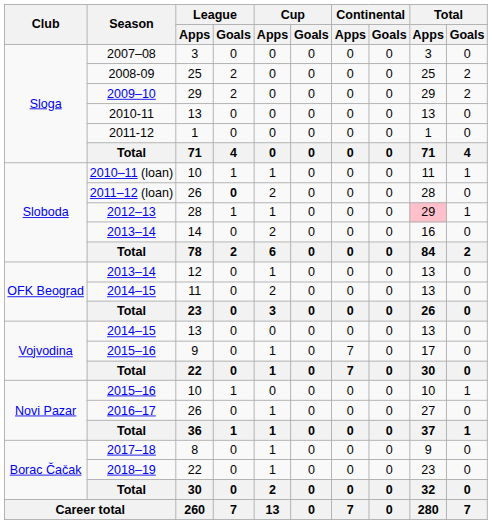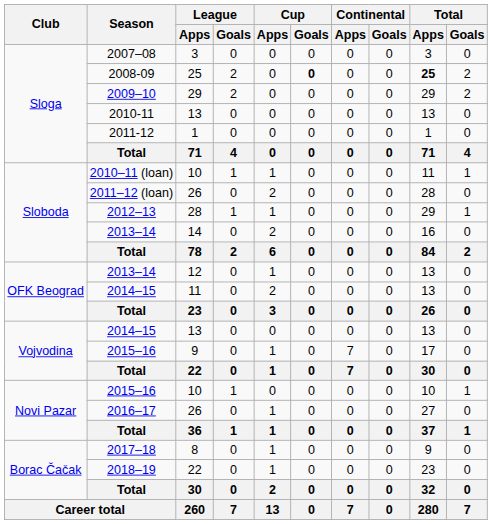2008-09 | Cup / Goals: normal -> bold
2008-09 | Total / Apps: normal -> bold
2011–12 (loan) | League / Goals: bold -> normal
2012–13 | Total / Apps: pink background -> no background
